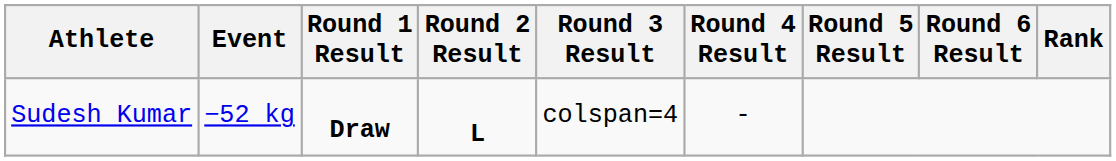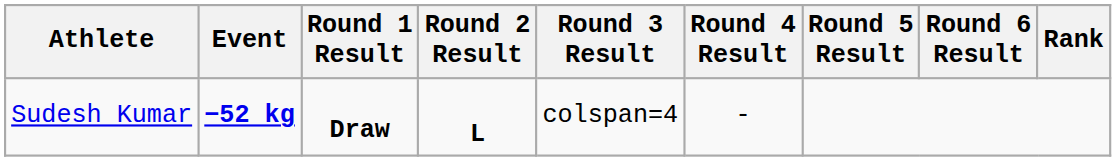Sudesh Kumar | Event: normal -> bold
